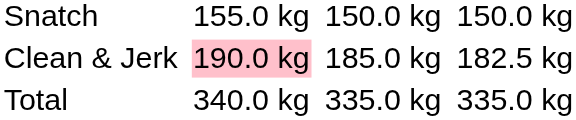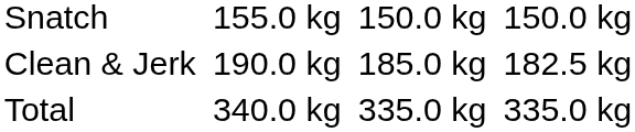Clean & Jerk | column 2: pink background -> no background
